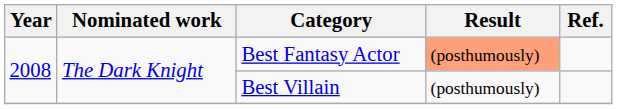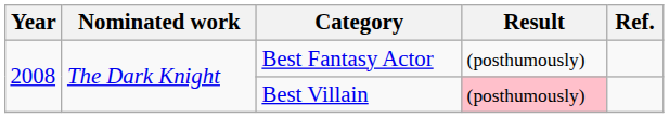Best Fantasy Actor | Result: lightsalmon background -> no background
Best Villain | Result: no background -> pink background
